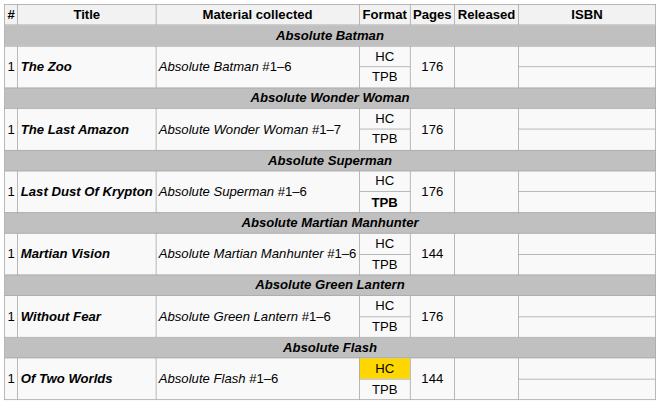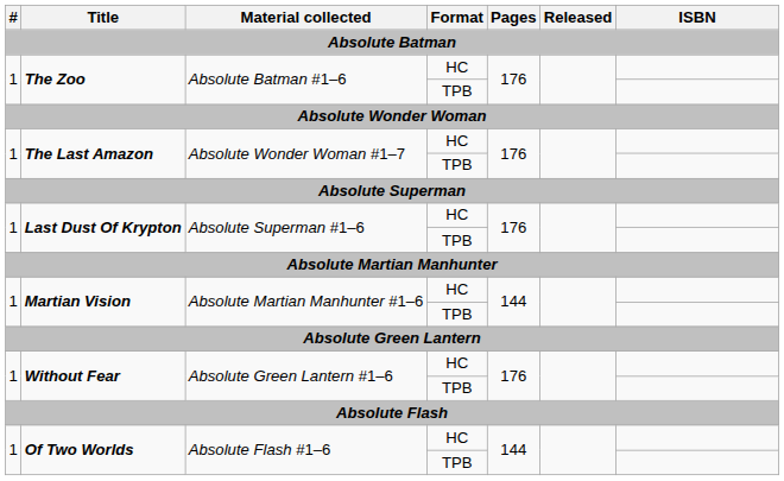Last Dust Of Krypton / TPB | Format: bold -> normal
Of Two Worlds / HC | Format: gold background -> no background
